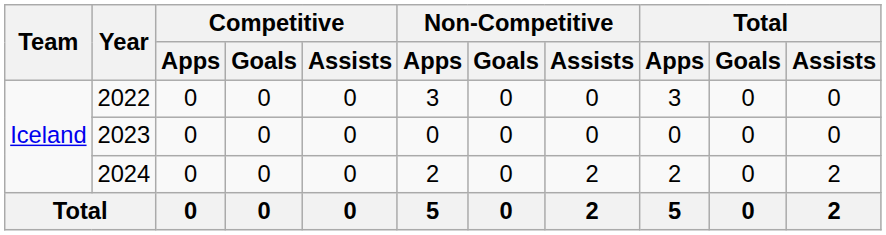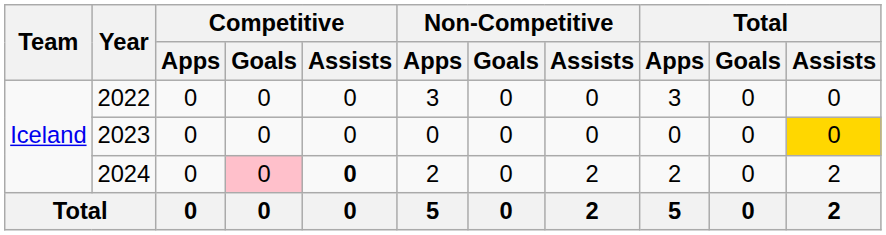2023 | Total / Assists: no background -> gold background
2024 | Competitive / Goals: no background -> pink background
2024 | Competitive / Assists: normal -> bold
